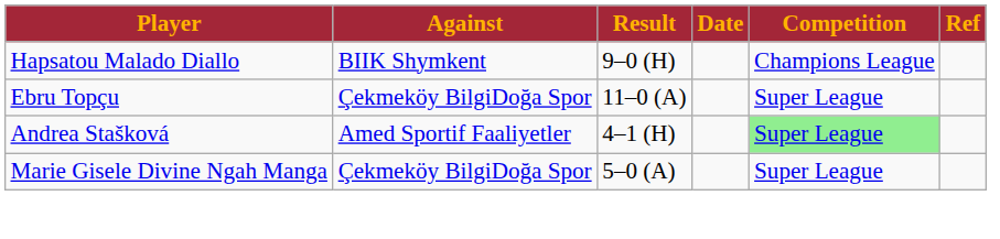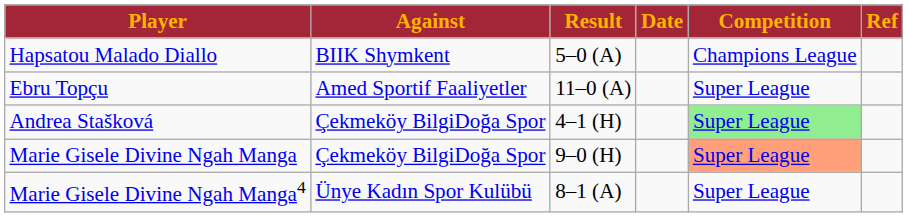Hapsatou Malado Diallo | Result: 9–0 (H) -> 5–0 (A)
Ebru Topçu | Against: Çekmeköy BilgiDoğa Spor -> Amed Sportif Faaliyetler
Andrea Stašková | Against: Amed Sportif Faaliyetler -> Çekmeköy BilgiDoğa Spor
Marie Gisele Divine Ngah Manga | Result: 5–0 (A) -> 9–0 (H)
Marie Gisele Divine Ngah Manga | Competition: no background -> lightsalmon background
+ row: Marie Gisele Divine Ngah Manga4 | Ünye Kadın Spor Kulübü | 8–1 (A) | Super League
